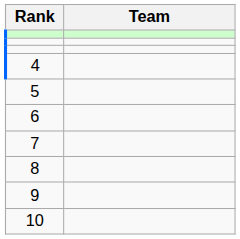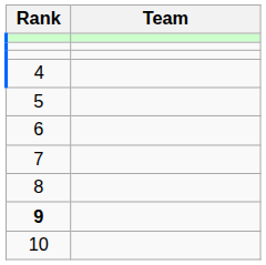row 10 | Rank: normal -> bold
